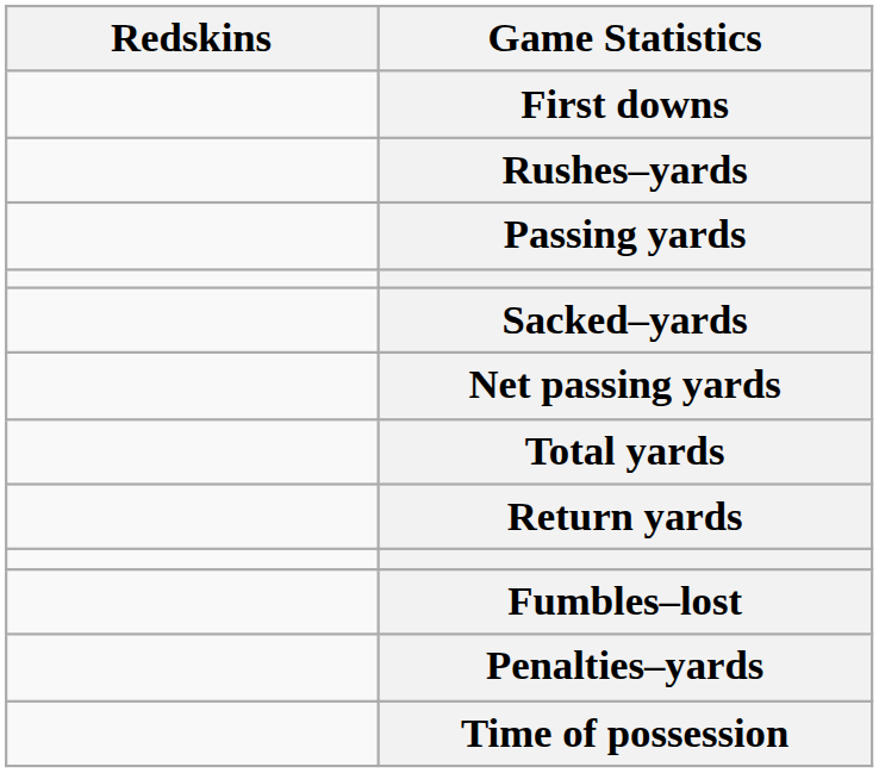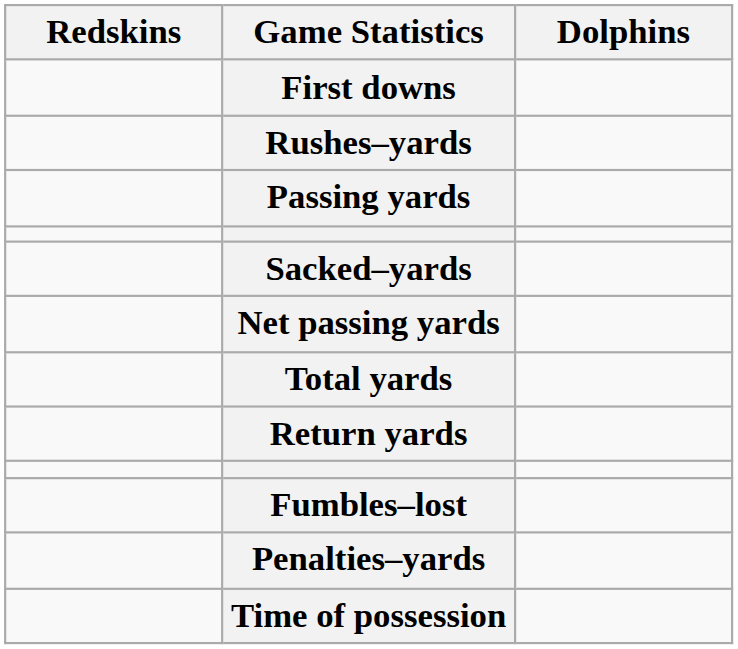+ column: Dolphins
